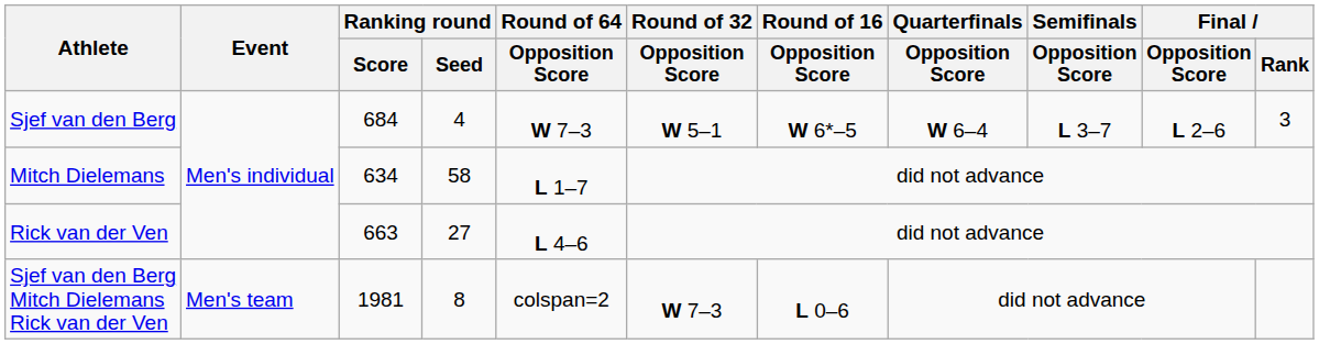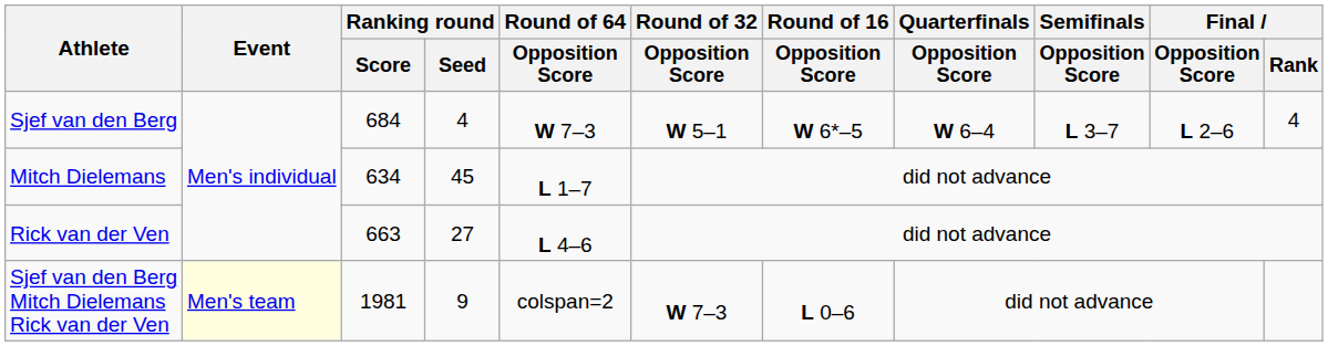Sjef van den Berg | Final / Rank: 3 -> 4
Mitch Dielemans | Ranking round / Seed: 58 -> 45
Sjef van den Berg Mitch Dielemans Rick van der Ven | Event: no background -> lightyellow background
Sjef van den Berg Mitch Dielemans Rick van der Ven | Ranking round / Seed: 8 -> 9
